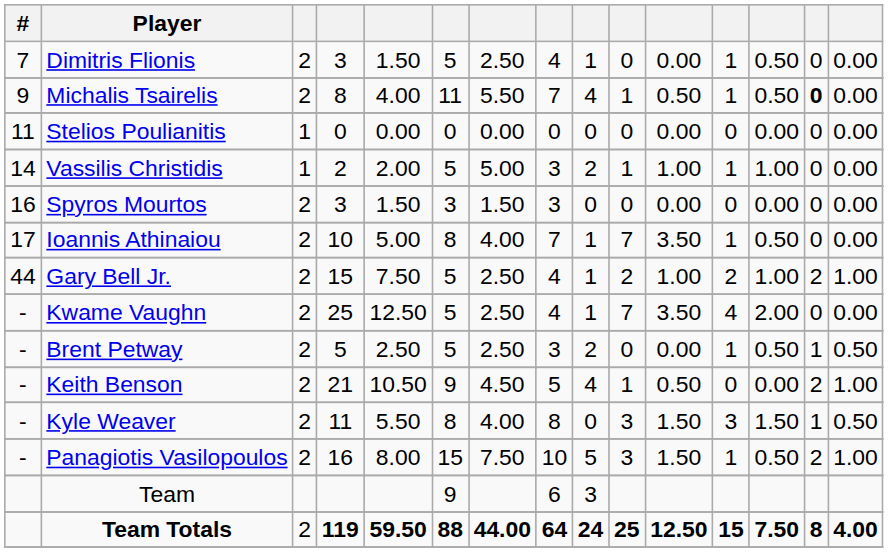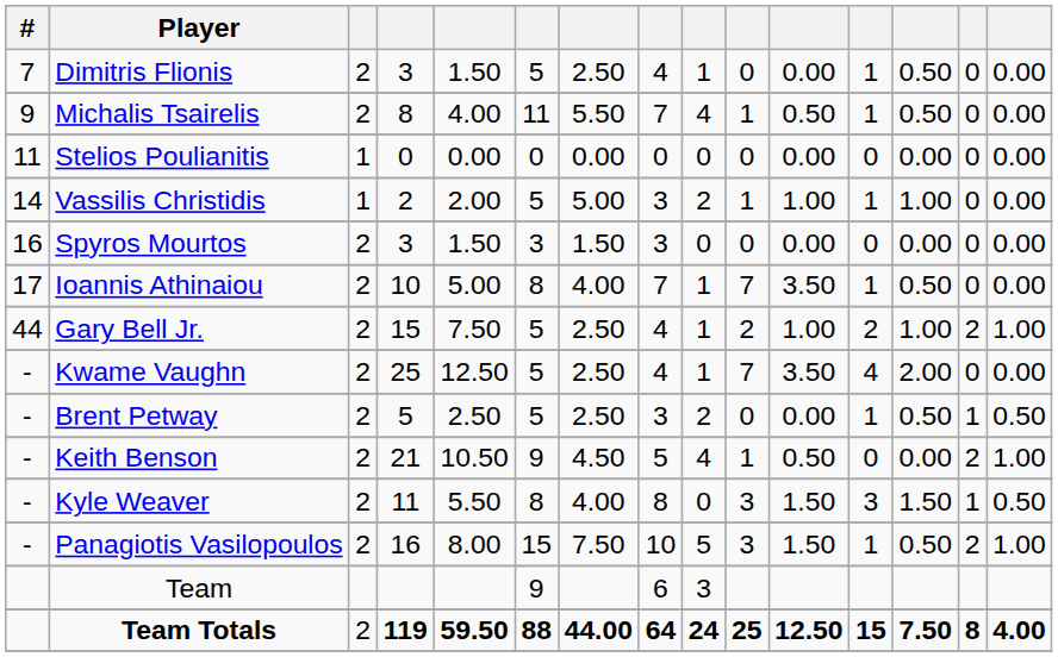Michalis Tsairelis | column 14: bold -> normal
